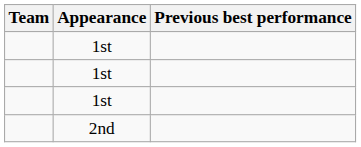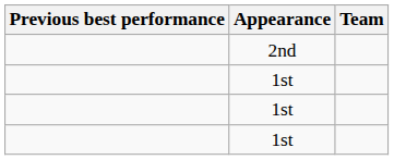columns swapped: Team <-> Previous best performance
row 2 | Appearance: 1st -> 2nd
row 5 | Appearance: 2nd -> 1st
